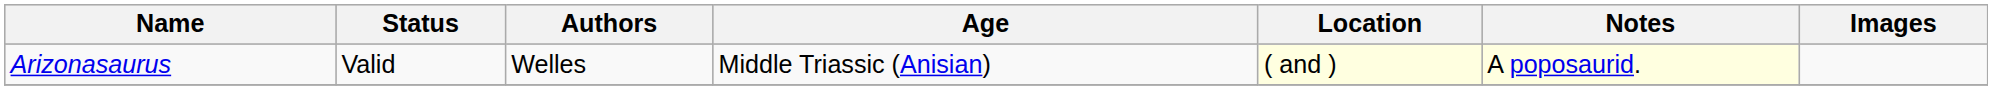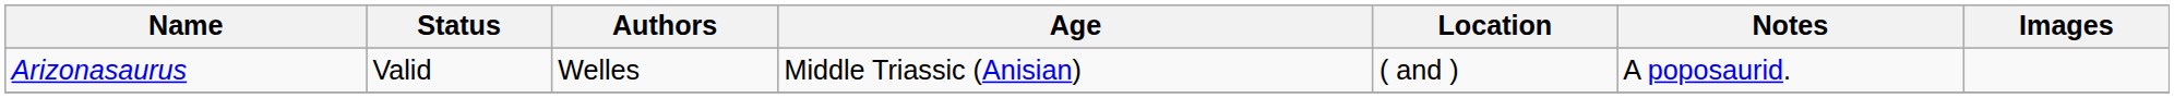Arizonasaurus | Location: lightyellow background -> no background
Arizonasaurus | Notes: lightyellow background -> no background
